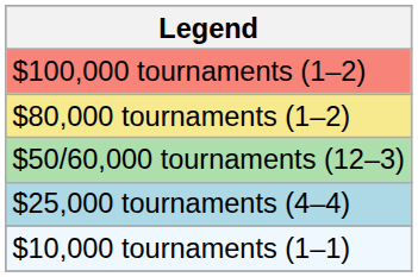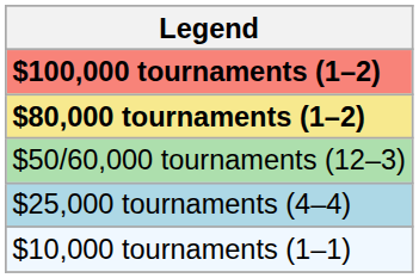row 2 | column 1: normal -> bold
row 3 | column 1: normal -> bold
